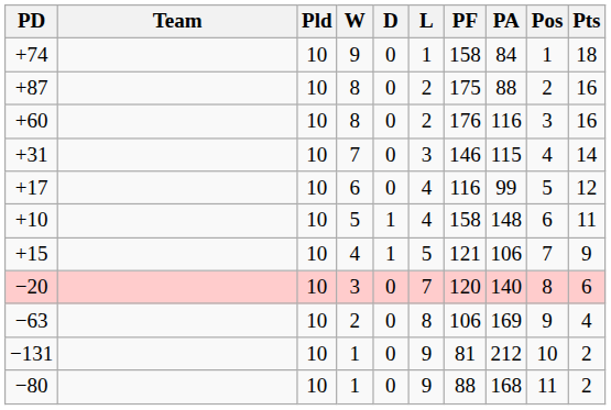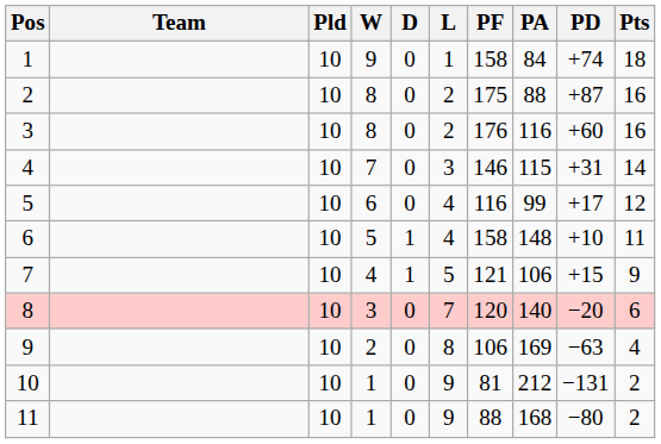columns swapped: Pos <-> PD
